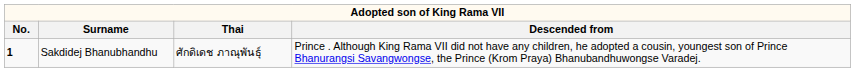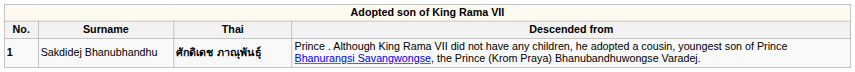Sakdidej Bhanubhandhu | Thai: normal -> bold
